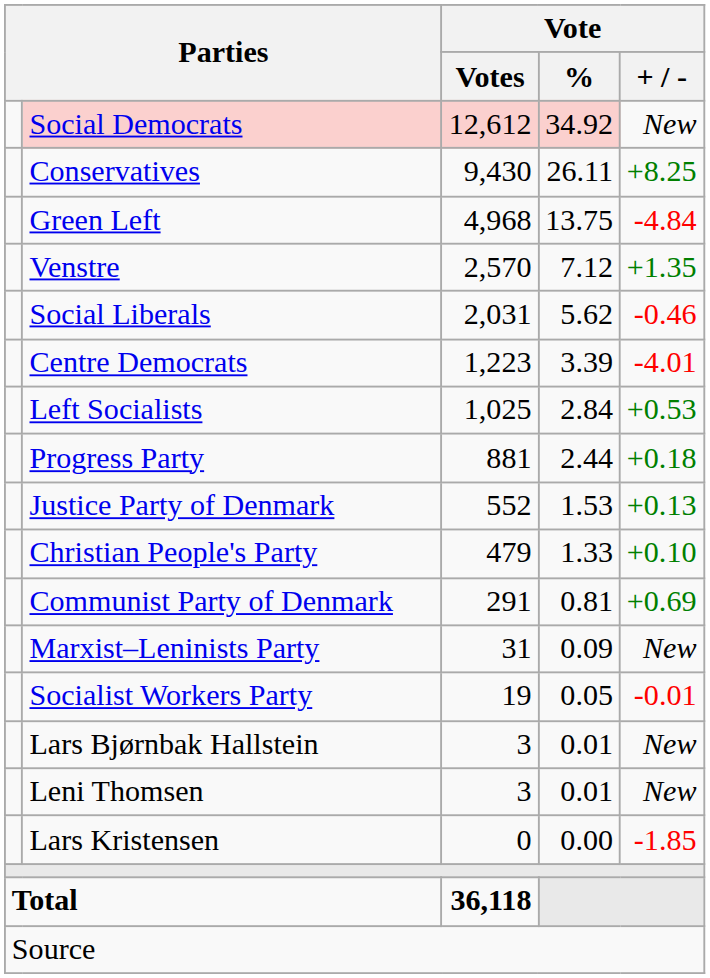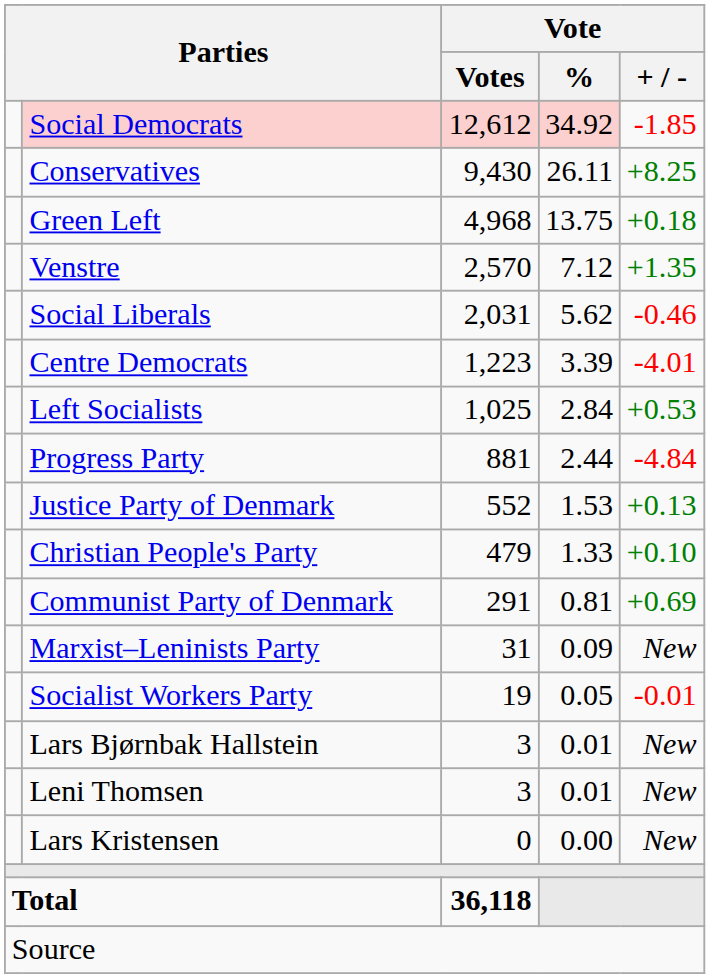Social Democrats | Vote / + / -: New -> -1.85
Green Left | Vote / + / -: -4.84 -> +0.18
Progress Party | Vote / + / -: +0.18 -> -4.84
Lars Kristensen | Vote / + / -: -1.85 -> New
